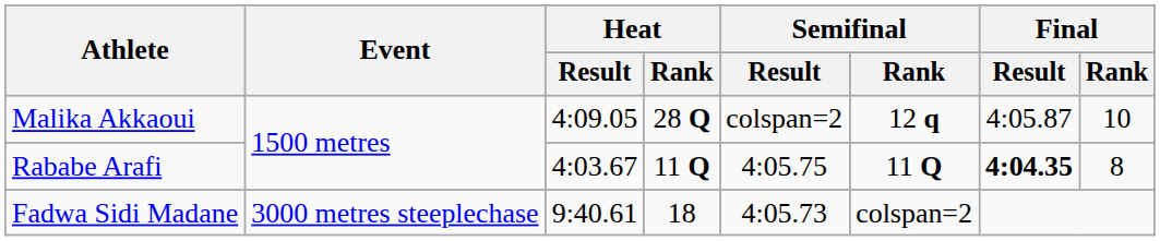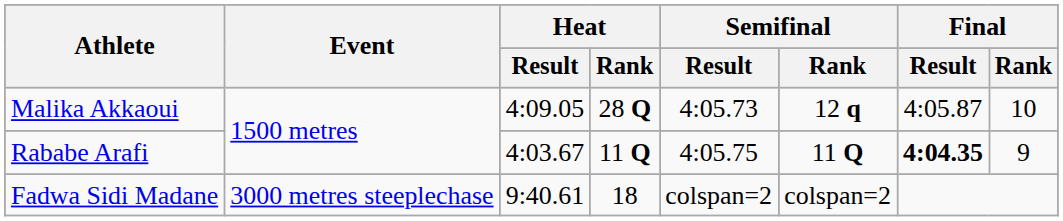Malika Akkaoui | Semifinal / Result: colspan=2 -> 4:05.73
Rababe Arafi | Final / Rank: 8 -> 9
Fadwa Sidi Madane | Semifinal / Result: 4:05.73 -> colspan=2
